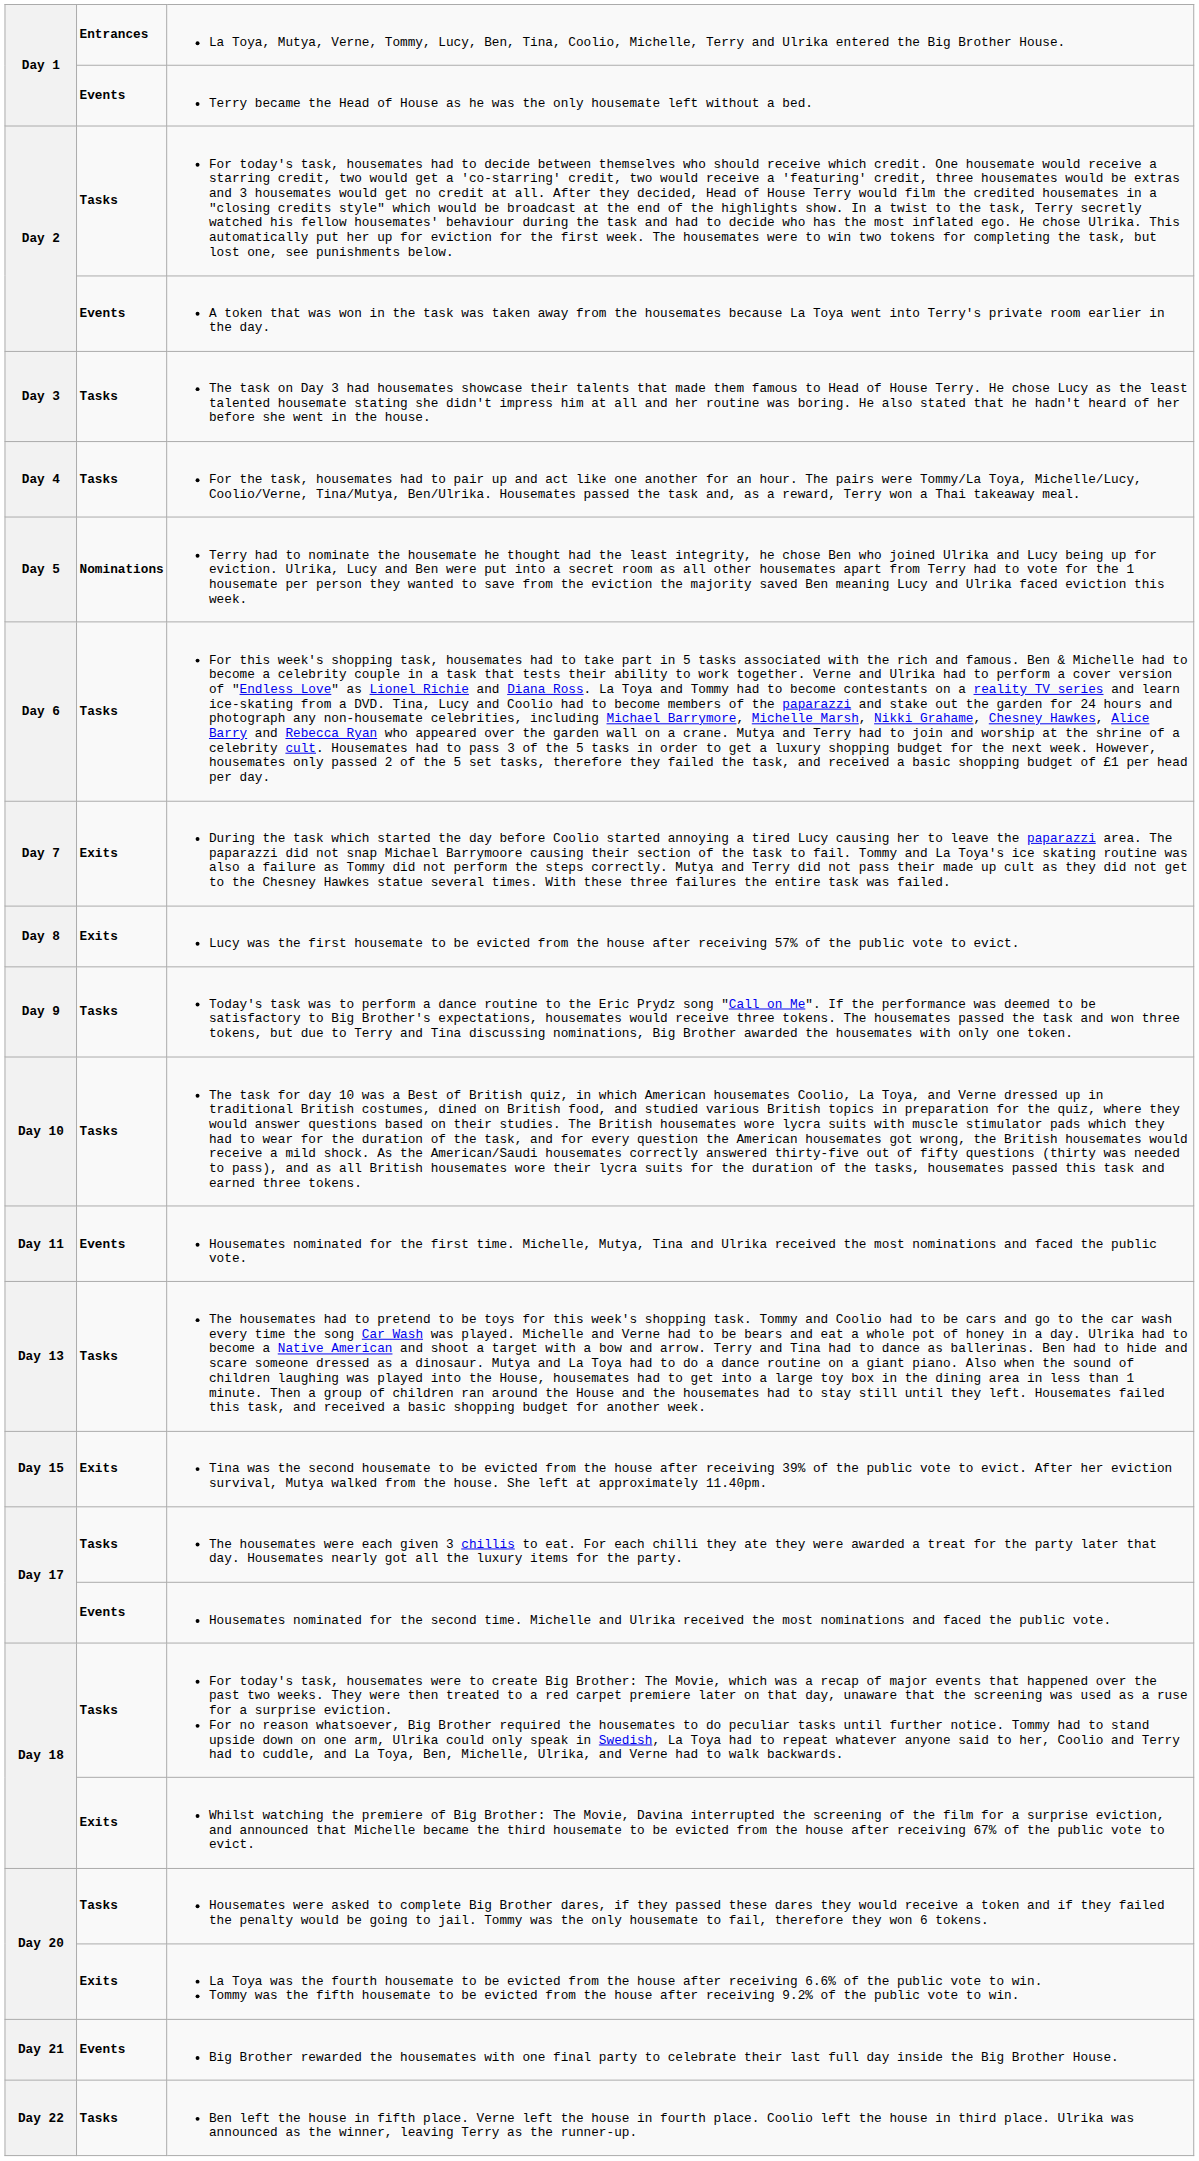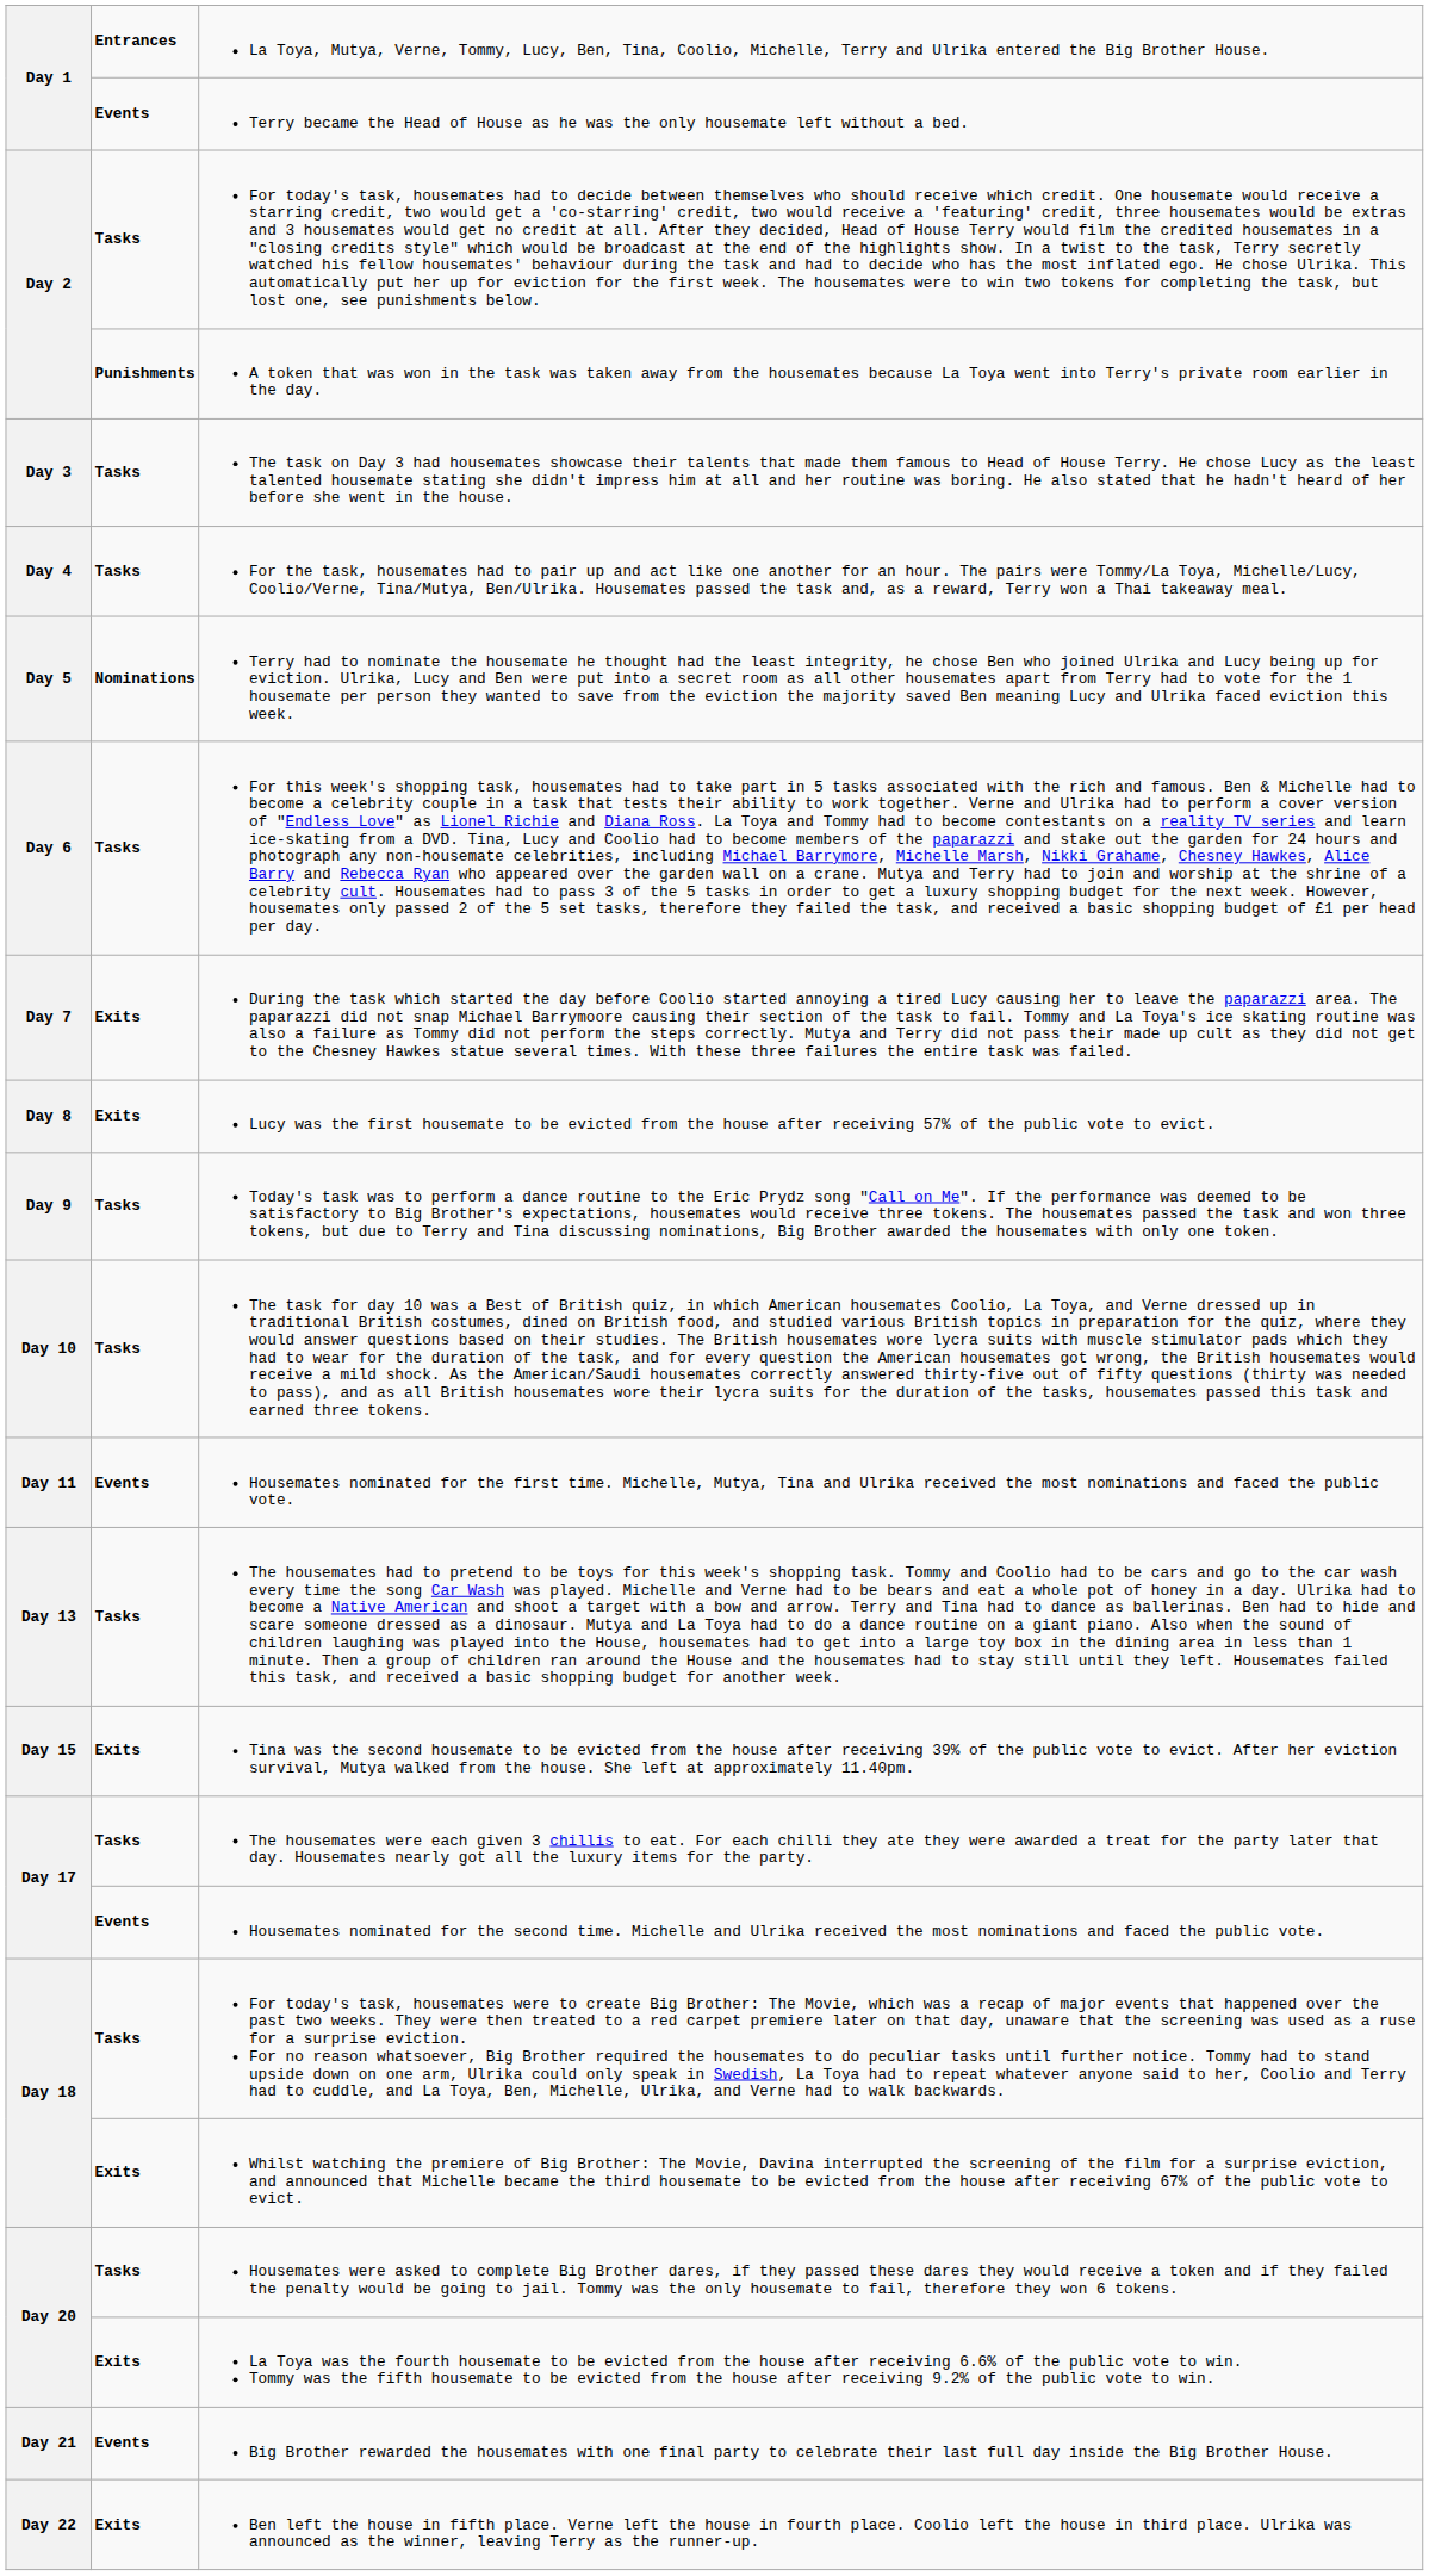row 4 | column 2: Events -> Punishments
row 23 | column 2: Tasks -> Exits
